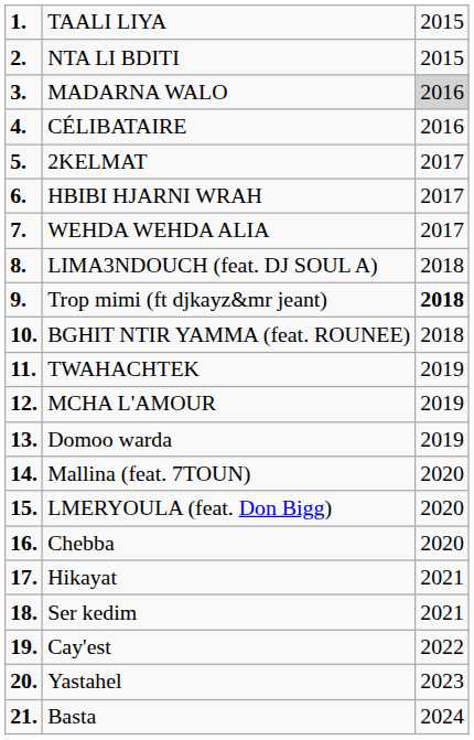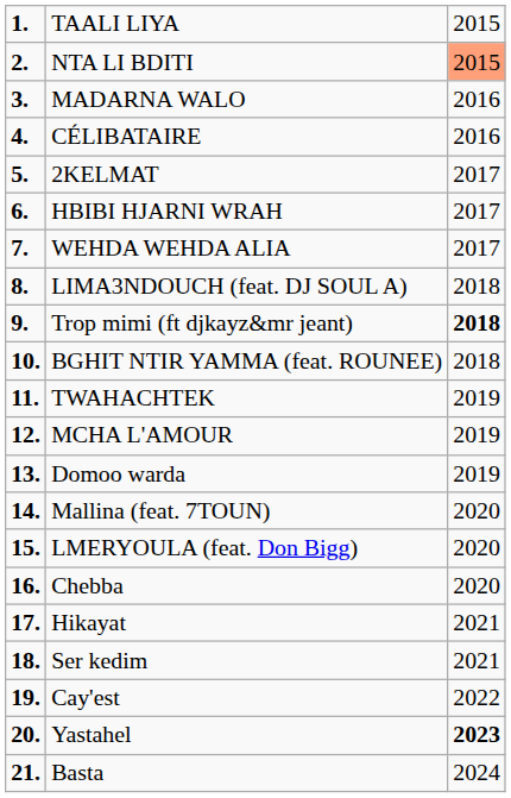NTA LI BDITI | column 3: no background -> lightsalmon background
MADARNA WALO | column 3: lightgrey background -> no background
Yastahel | column 3: normal -> bold
